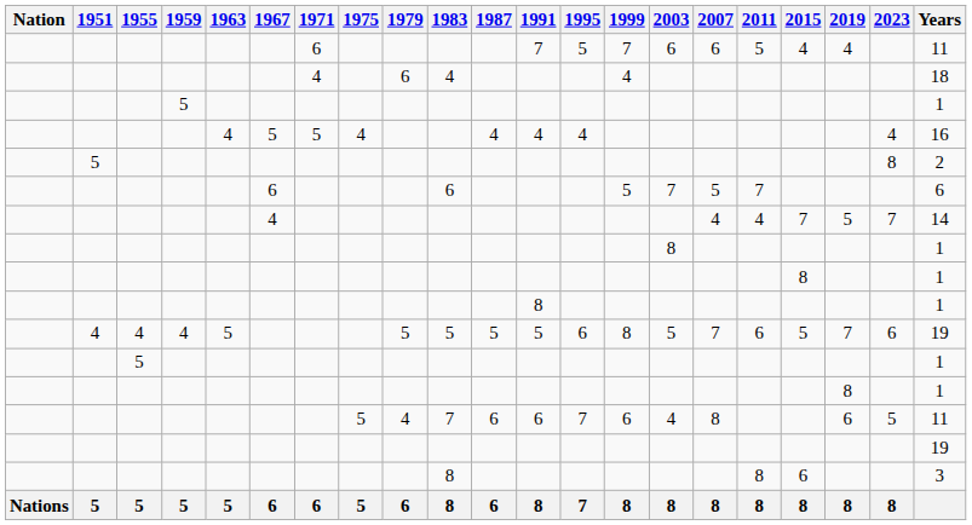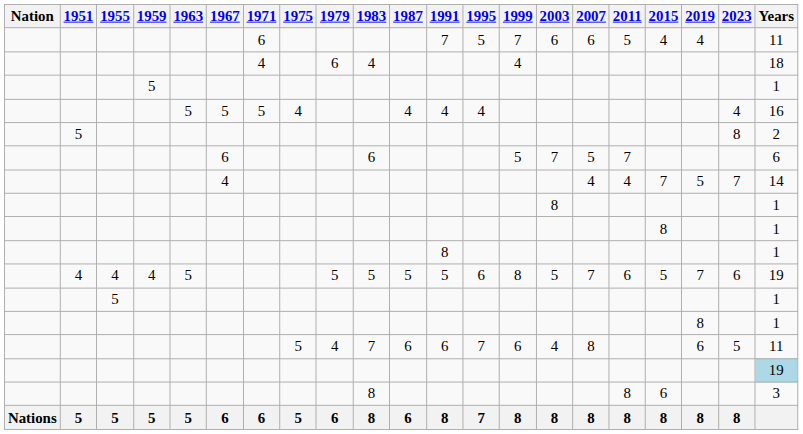row 5 | 1963: 4 -> 5
row 16 | Years: no background -> lightblue background
